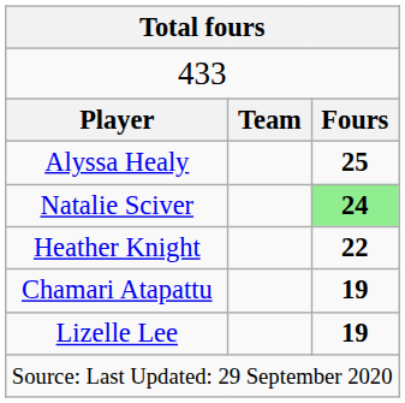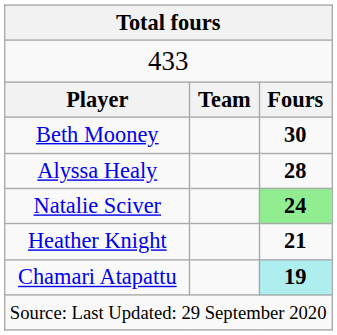+ row: Beth Mooney | 30
Alyssa Healy | column 3: 25 -> 28
Heather Knight | column 3: 22 -> 21
Chamari Atapattu | column 3: no background -> paleturquoise background
- row: Lizelle Lee | 19
